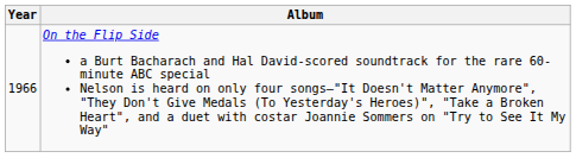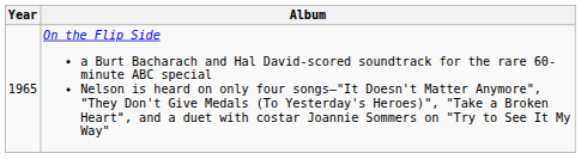row 2 | Year: 1966 -> 1965
